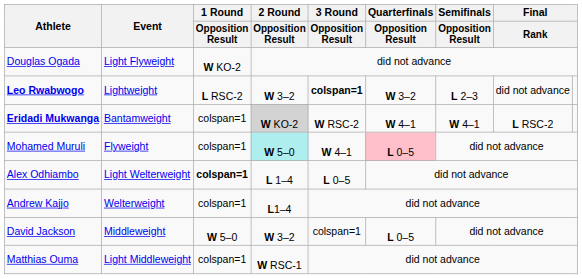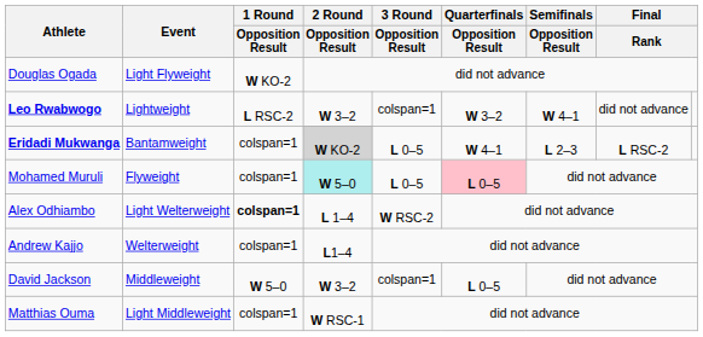Leo Rwabwogo | 3 Round / Opposition Result: bold -> normal
Leo Rwabwogo | Semifinals / Opposition Result: L 2–3 -> W 4–1
Eridadi Mukwanga | 3 Round / Opposition Result: W RSC-2 -> L 0–5
Eridadi Mukwanga | Semifinals / Opposition Result: W 4–1 -> L 2–3
Mohamed Muruli | 3 Round / Opposition Result: W 4–1 -> L 0–5
Alex Odhiambo | 3 Round / Opposition Result: L 0–5 -> W RSC-2
